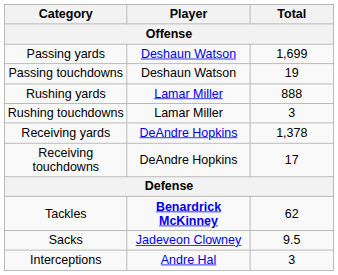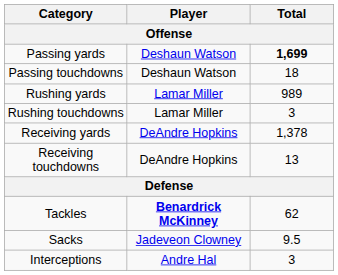Passing yards | Total: normal -> bold
Passing touchdowns | Total: 19 -> 18
Rushing yards | Total: 888 -> 989
Receiving touchdowns | Total: 17 -> 13
